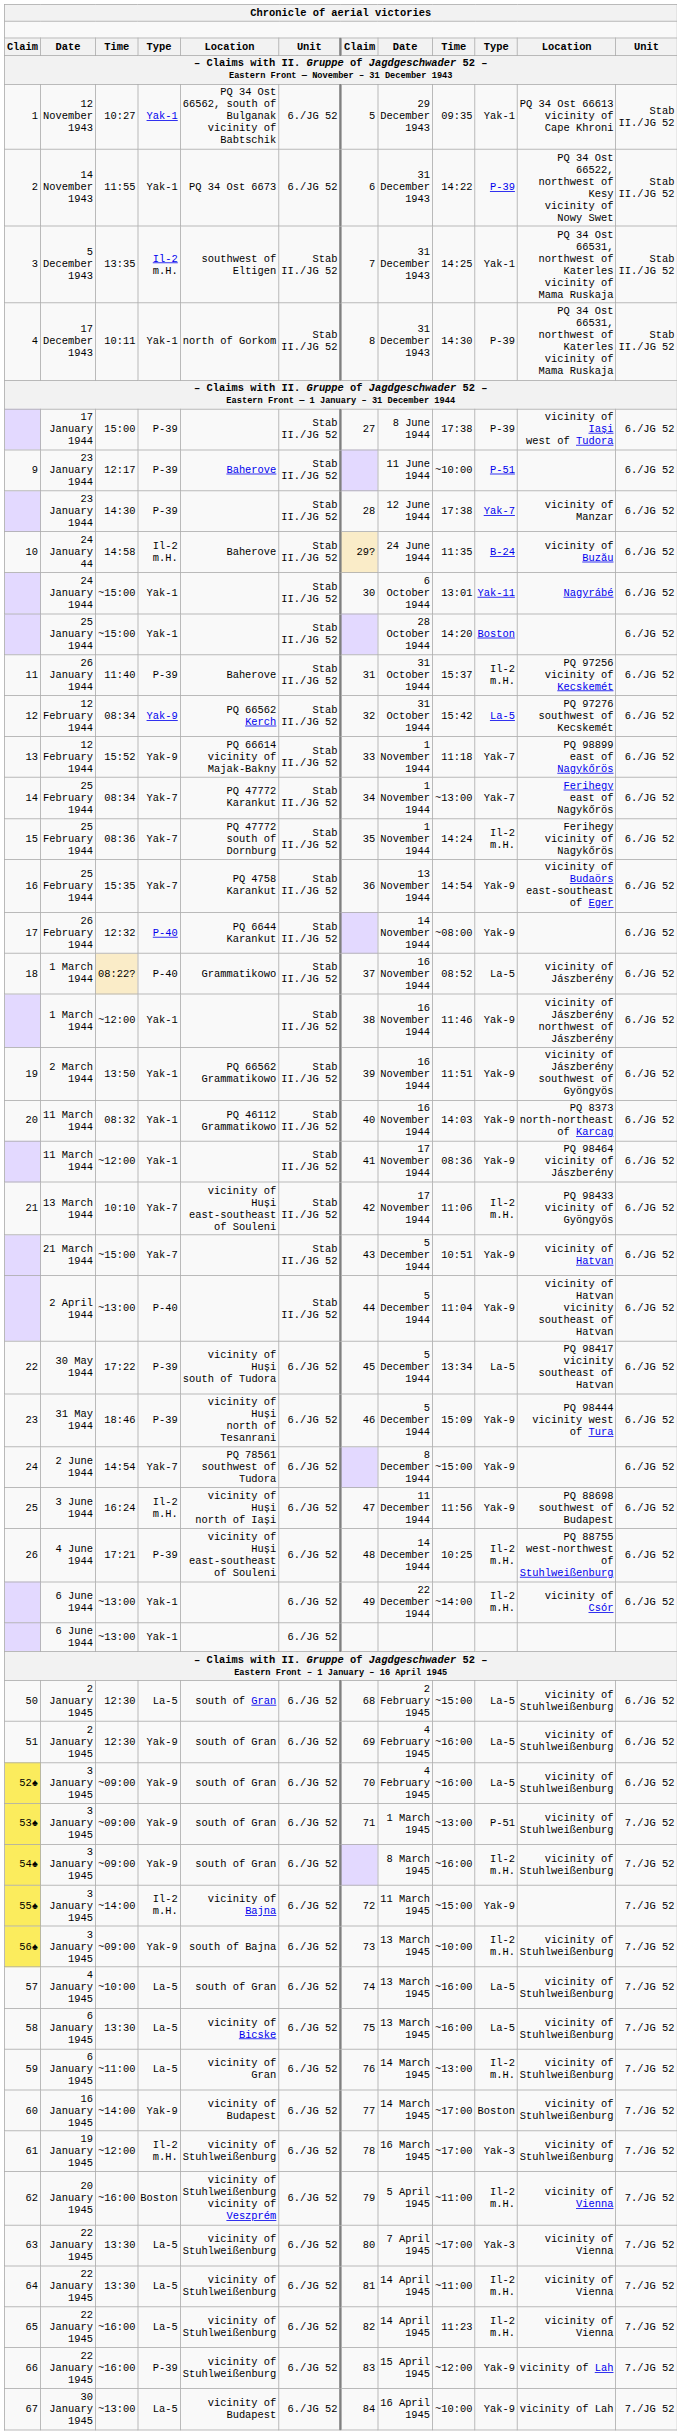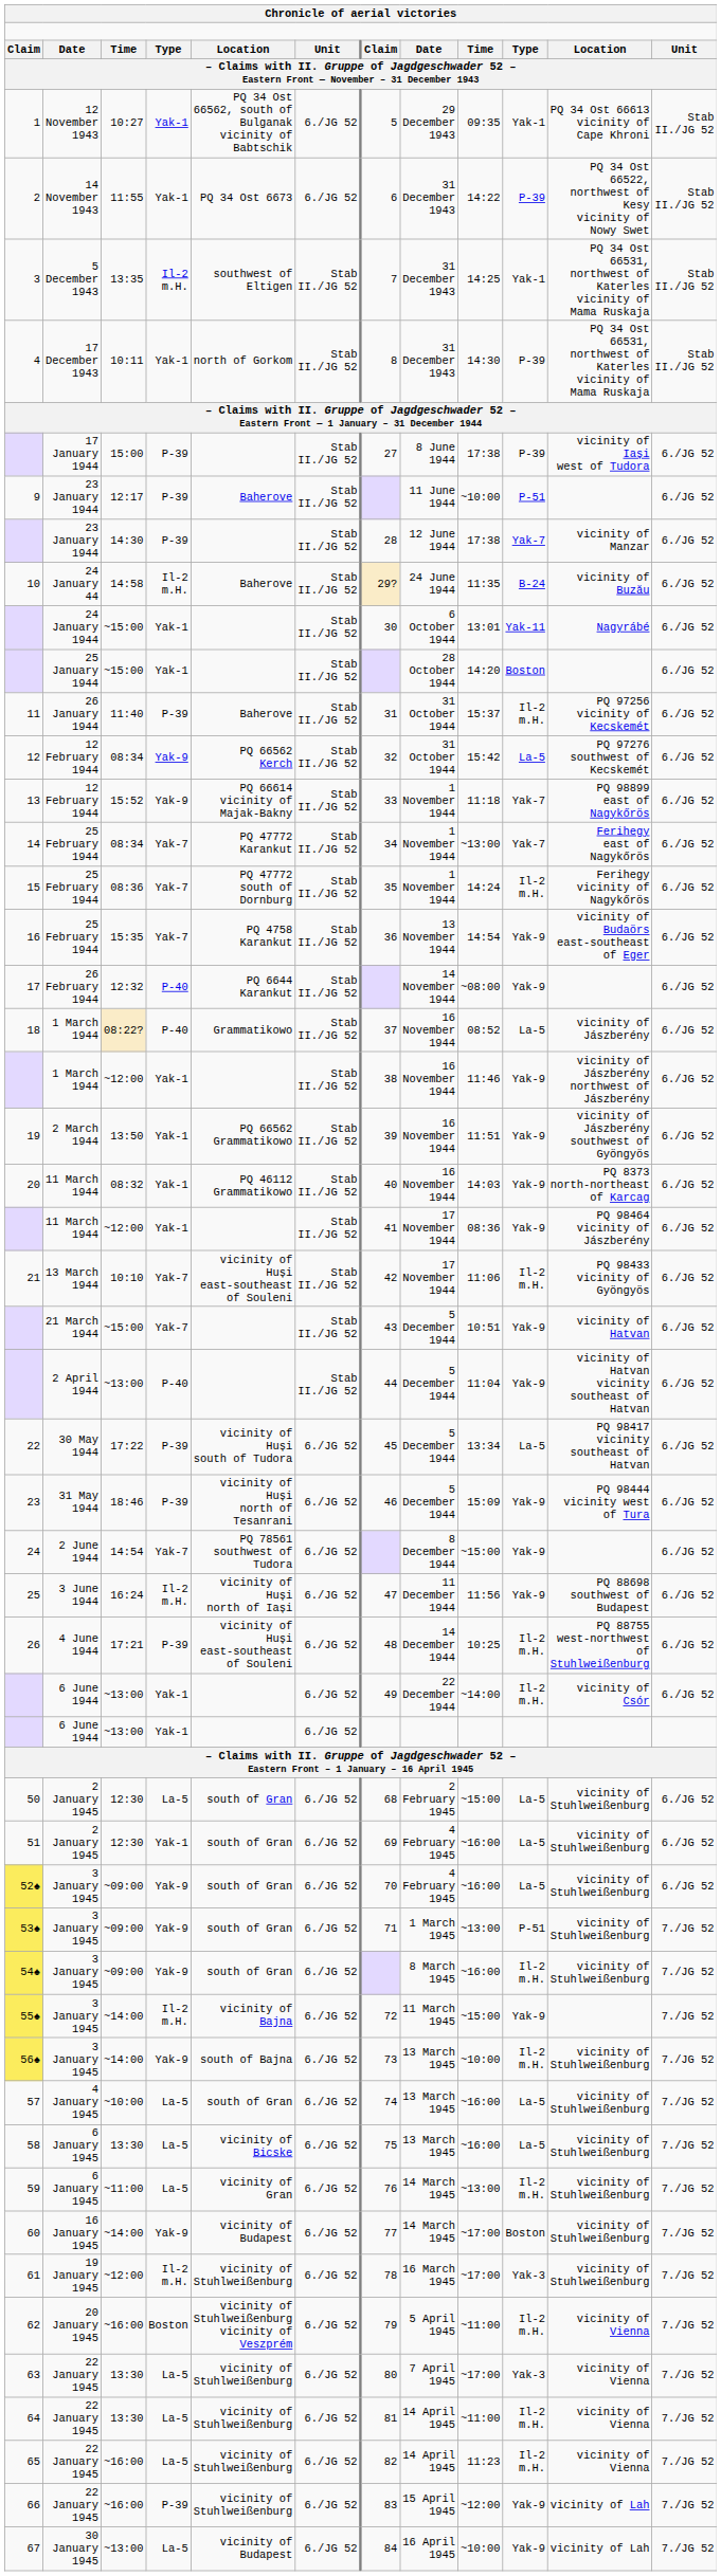51 | column 4: Yak-9 -> Yak-1
56♠ | column 3: ~09:00 -> ~14:00
